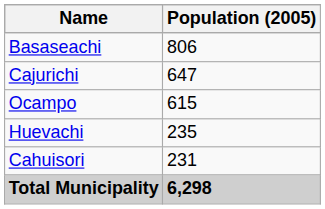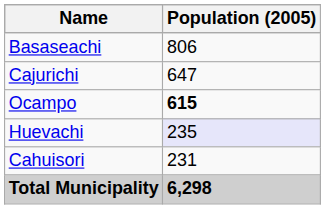Ocampo | Population (2005): normal -> bold
Huevachi | Population (2005): no background -> lavender background
